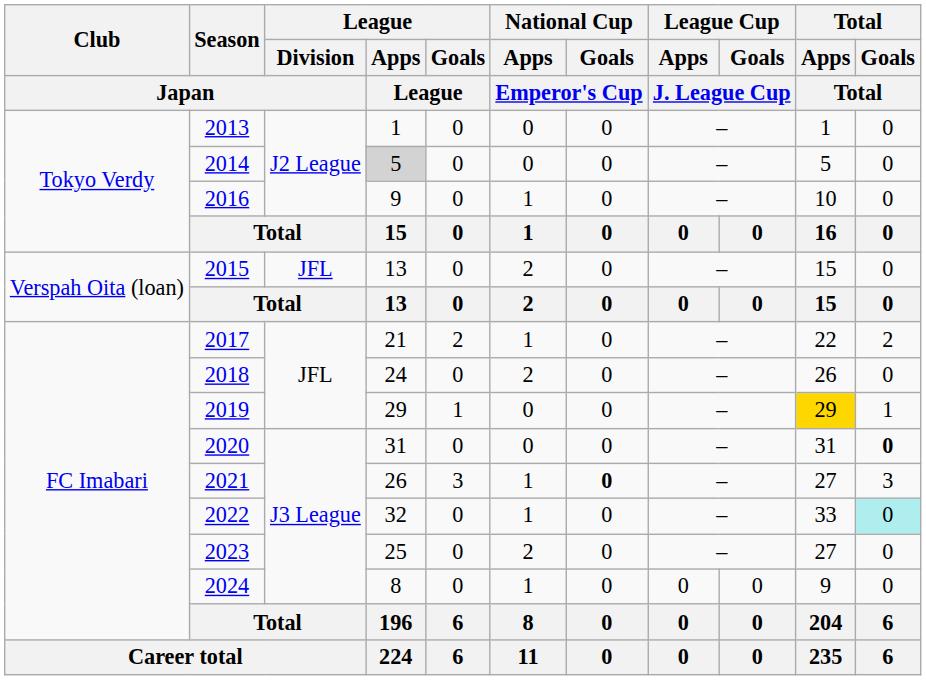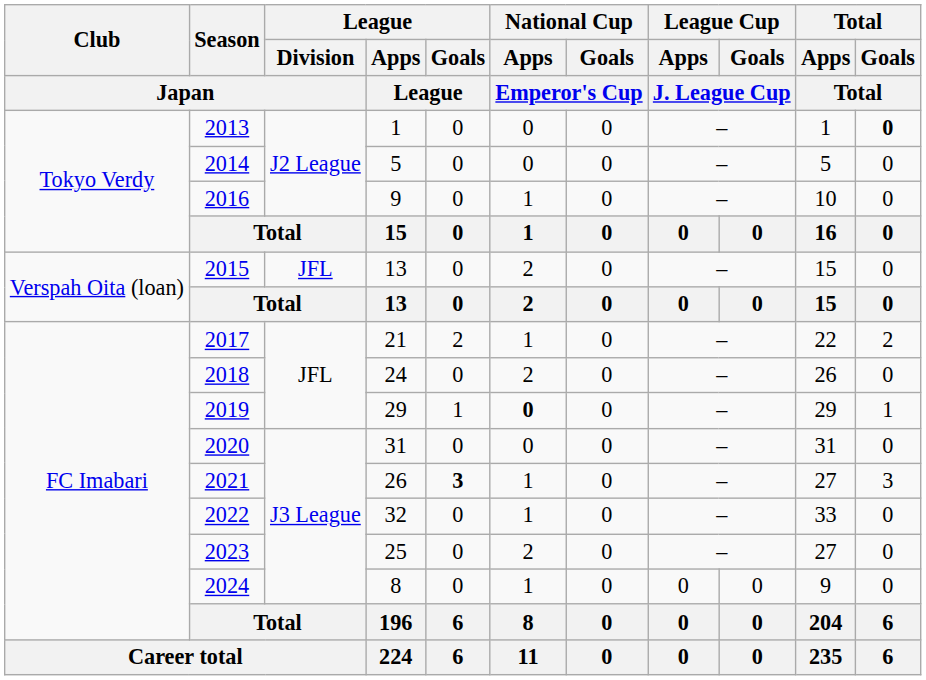2013 | Total / Goals / Total: normal -> bold
2014 | League / Apps / League: lightgrey background -> no background
2019 | National Cup / Apps / Emperor's Cup: normal -> bold
2019 | Total / Apps / Total: gold background -> no background
2020 | Total / Goals / Total: bold -> normal
2021 | League / Goals / League: normal -> bold
2021 | National Cup / Goals / Emperor's Cup: bold -> normal
2022 | Total / Goals / Total: paleturquoise background -> no background
